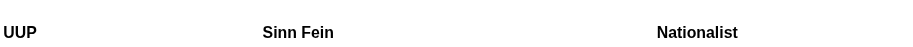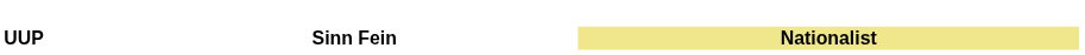UUP | column 3: no background -> khaki background
